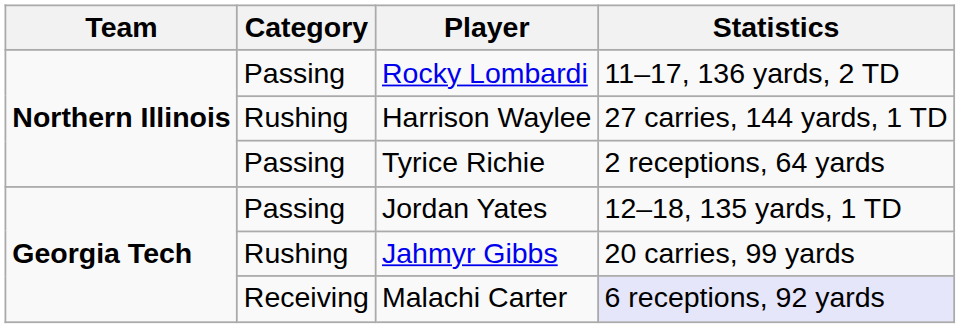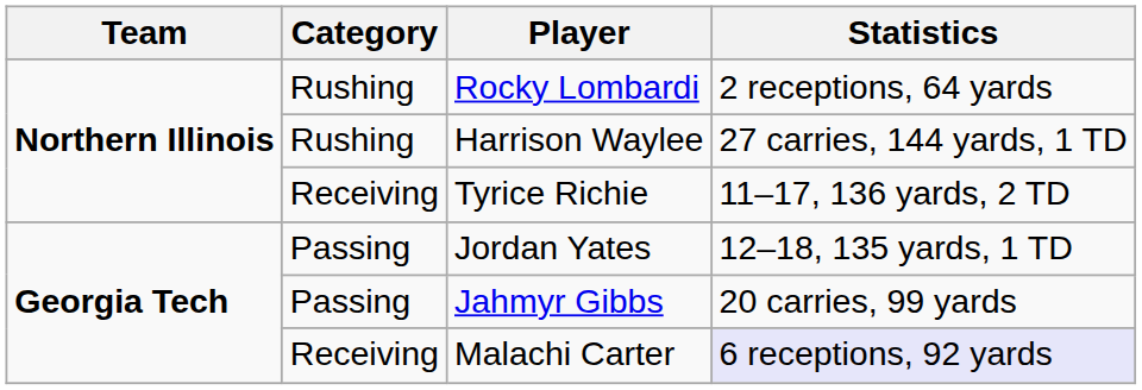Rocky Lombardi | Category: Passing -> Rushing
Rocky Lombardi | Statistics: 11–17, 136 yards, 2 TD -> 2 receptions, 64 yards
Tyrice Richie | Category: Passing -> Receiving
Tyrice Richie | Statistics: 2 receptions, 64 yards -> 11–17, 136 yards, 2 TD
Jahmyr Gibbs | Category: Rushing -> Passing
